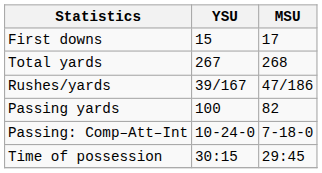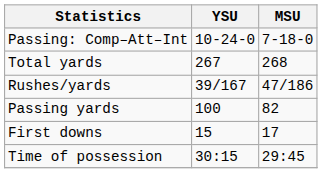rows swapped: First downs <-> Passing: Comp–Att–Int
